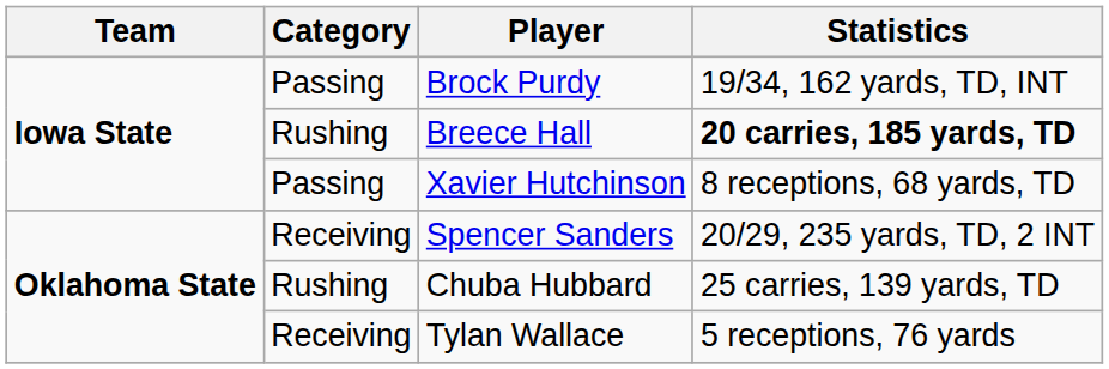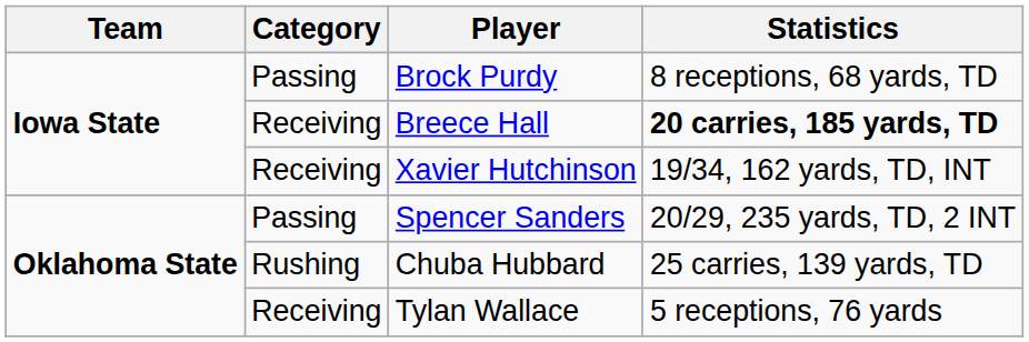Brock Purdy | Statistics: 19/34, 162 yards, TD, INT -> 8 receptions, 68 yards, TD
Breece Hall | Category: Rushing -> Receiving
Xavier Hutchinson | Category: Passing -> Receiving
Xavier Hutchinson | Statistics: 8 receptions, 68 yards, TD -> 19/34, 162 yards, TD, INT
Spencer Sanders | Category: Receiving -> Passing
